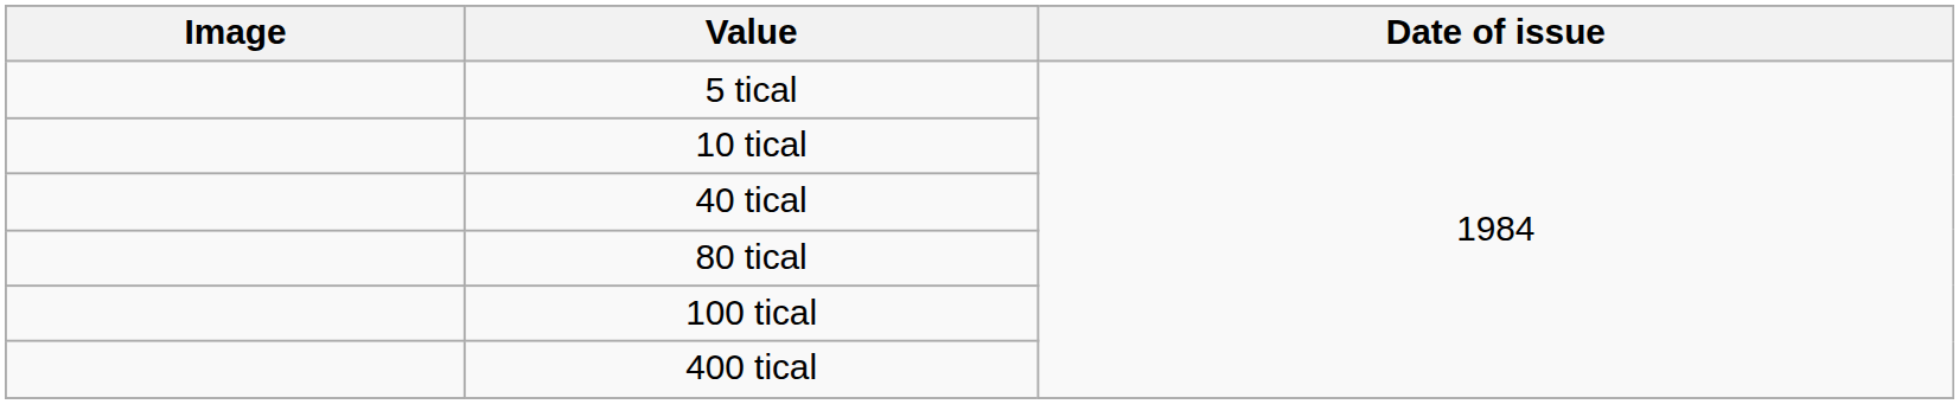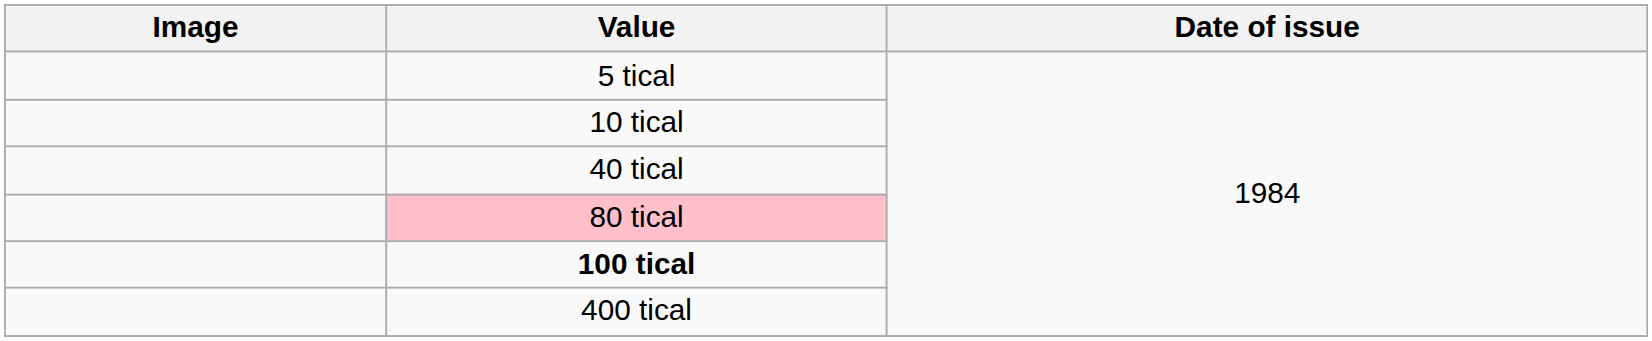80 tical | Value: no background -> pink background
100 tical | Value: normal -> bold
